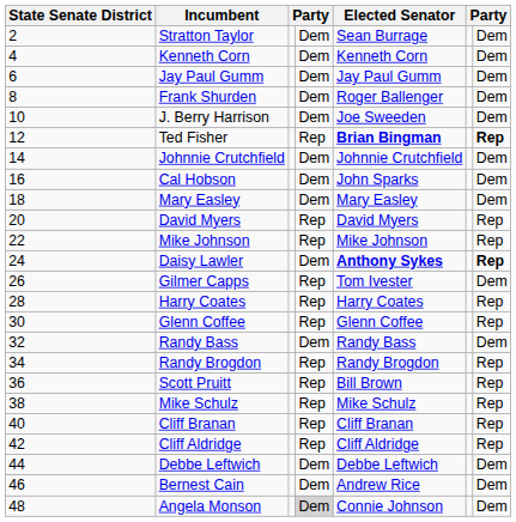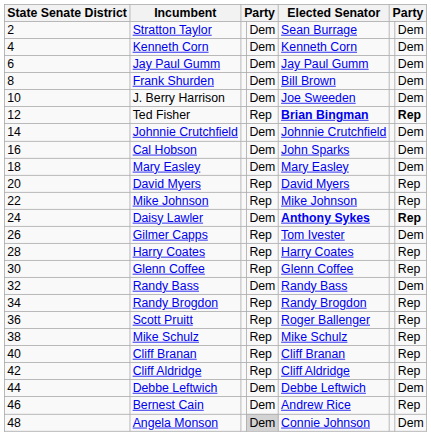Frank Shurden | Elected Senator: Roger Ballenger -> Bill Brown
Scott Pruitt | Elected Senator: Bill Brown -> Roger Ballenger
Bernest Cain | column 7: Dem -> Rep
